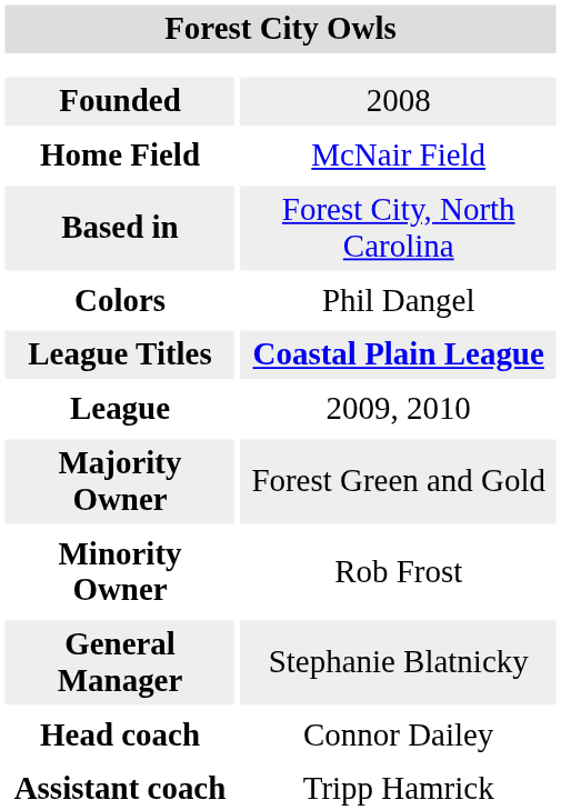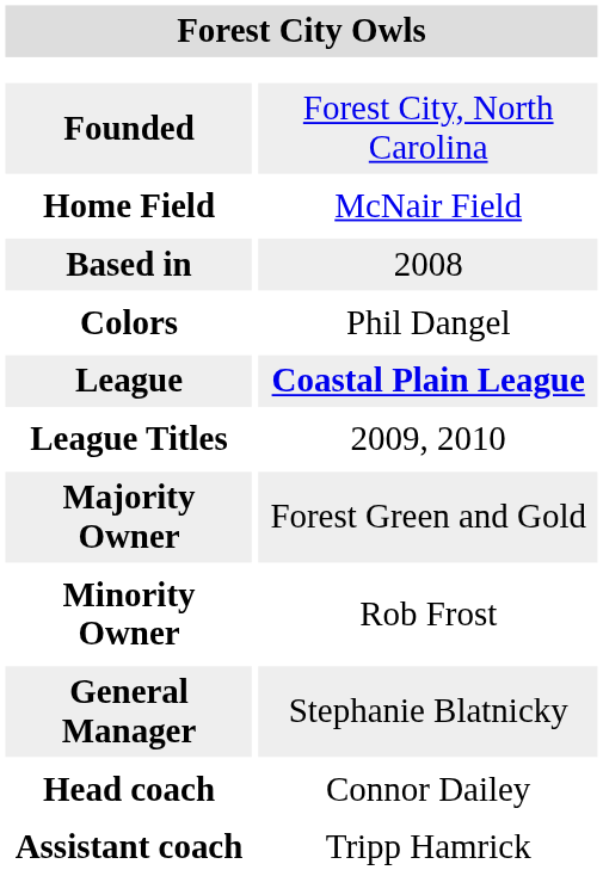row 2 | column 2: 2008 -> Forest City, North Carolina
row 4 | column 2: Forest City, North Carolina -> 2008
row 6 | column 1: League Titles -> League
row 7 | column 1: League -> League Titles
